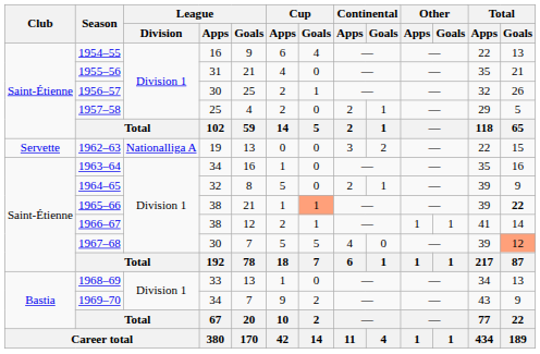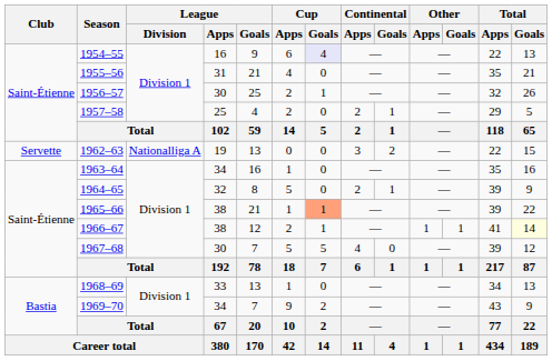1954–55 | Cup / Goals: no background -> lavender background
1965–66 | Total / Goals: bold -> normal
1966–67 | Total / Goals: no background -> lightyellow background
1967–68 | Total / Goals: lightsalmon background -> no background
